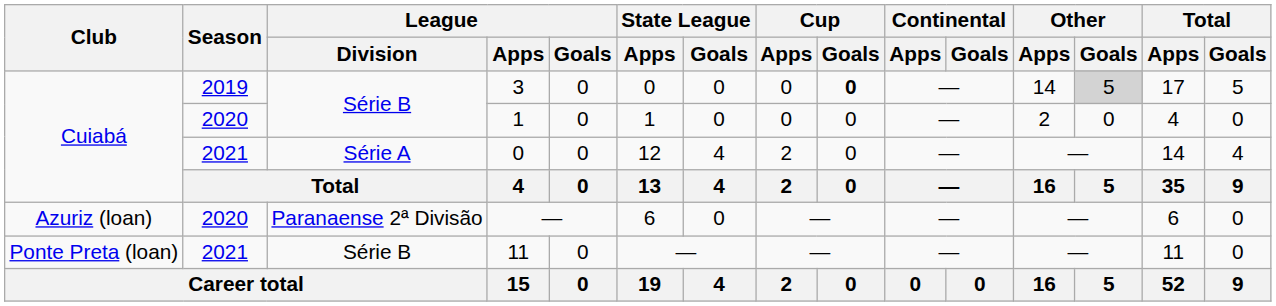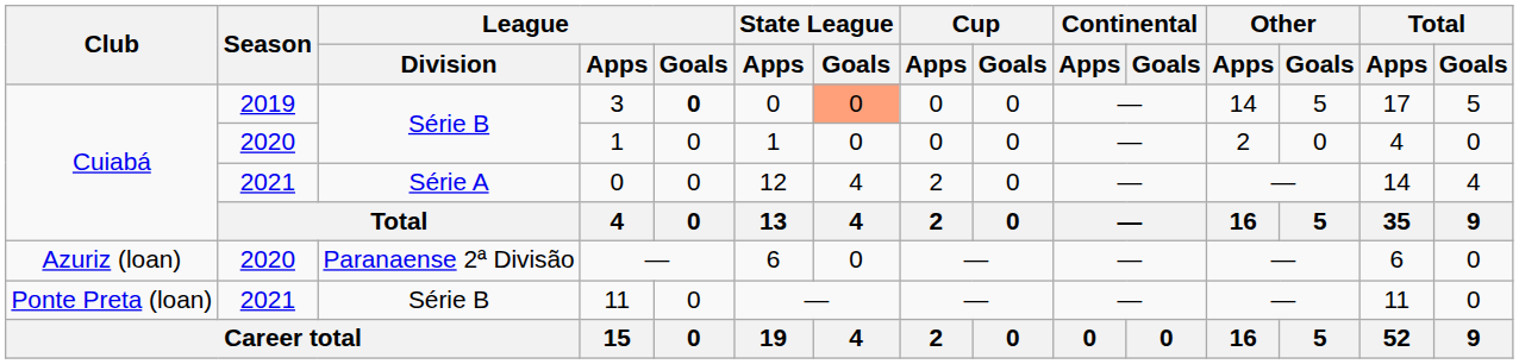3 | League / Goals: normal -> bold
3 | State League / Goals: no background -> lightsalmon background
3 | Cup / Goals: bold -> normal
3 | Other / Goals: lightgrey background -> no background
